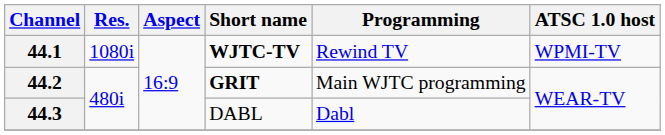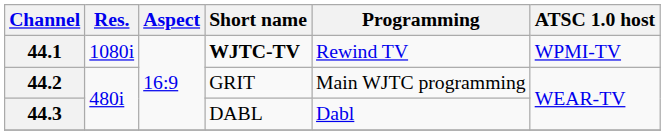44.2 | Short name: bold -> normal
